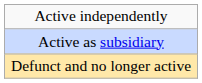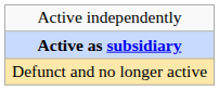row 2 | column 1: normal -> bold
